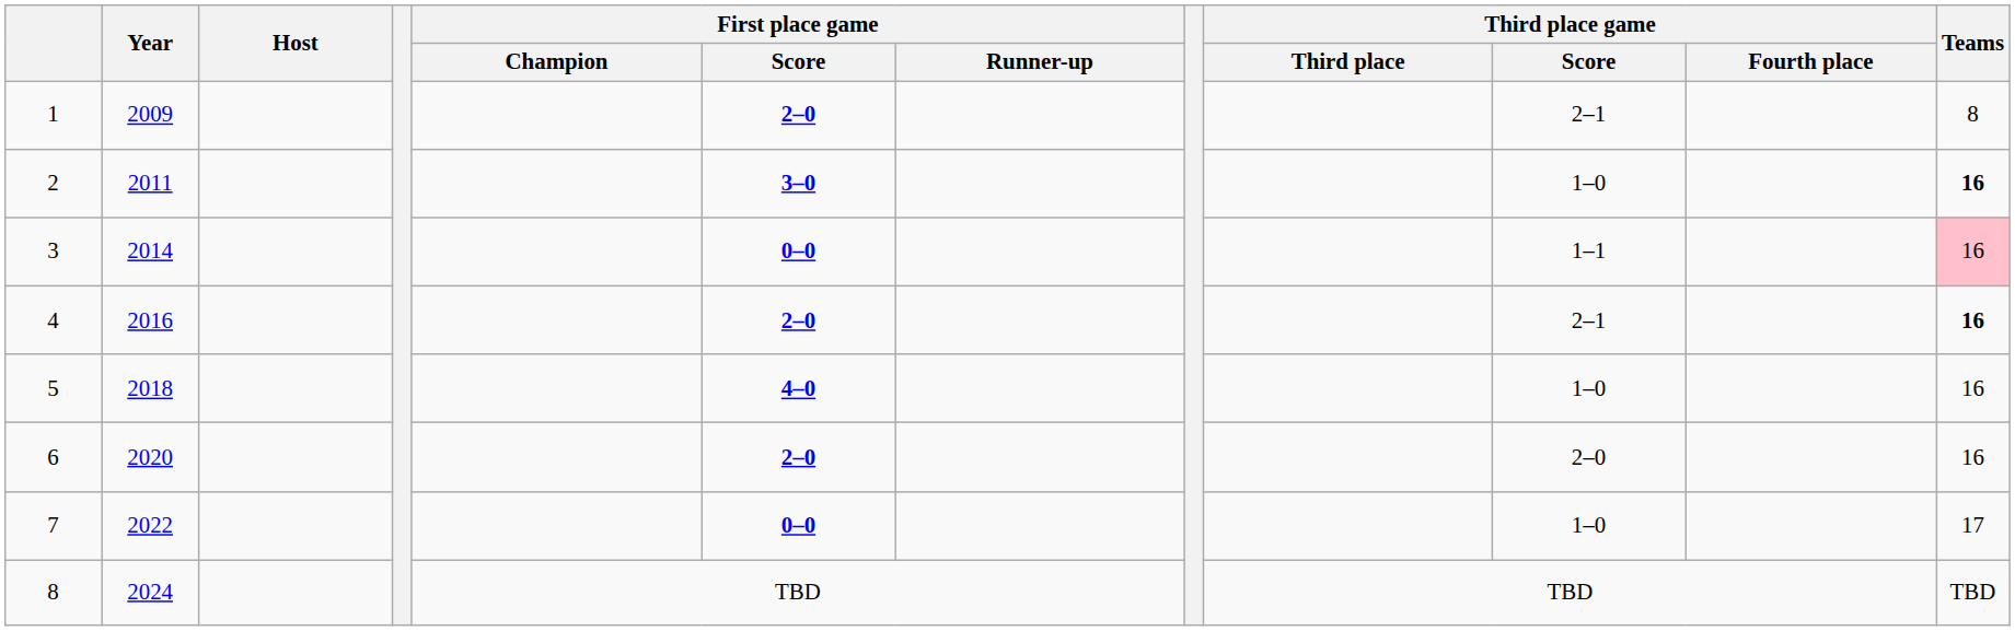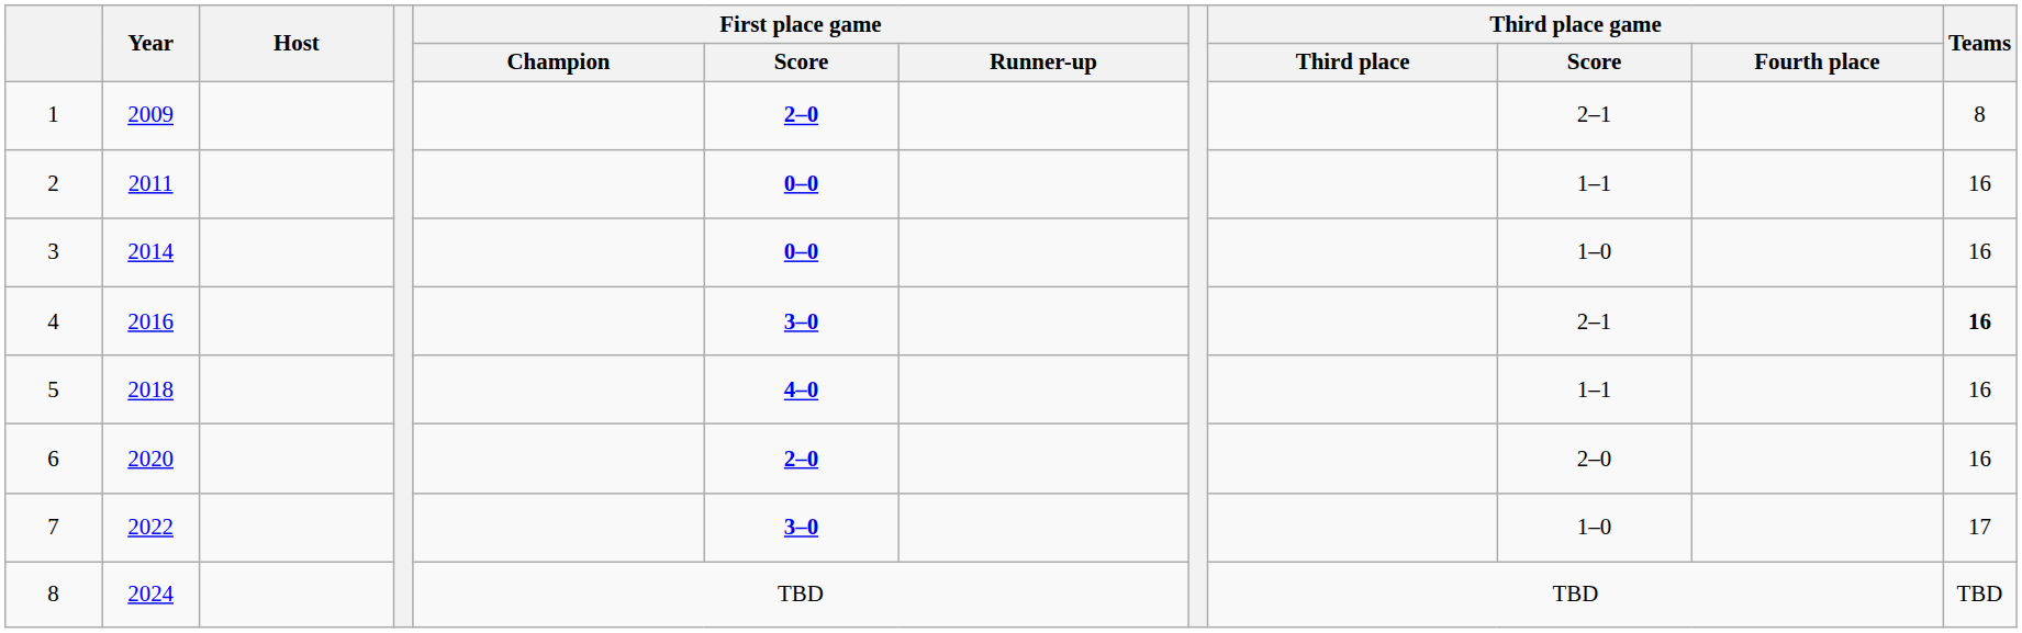2 | First place game / Score: 3–0 -> 0–0
2 | Third place game / Score: 1–0 -> 1–1
2 | Teams: bold -> normal
3 | Third place game / Score: 1–1 -> 1–0
3 | Teams: pink background -> no background
4 | First place game / Score: 2–0 -> 3–0
5 | Third place game / Score: 1–0 -> 1–1
7 | First place game / Score: 0–0 -> 3–0
